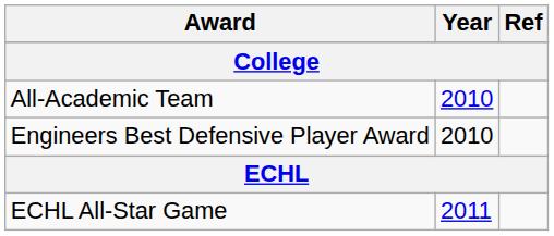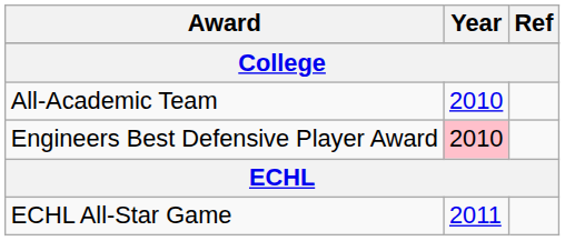Engineers Best Defensive Player Award | Year: no background -> pink background
